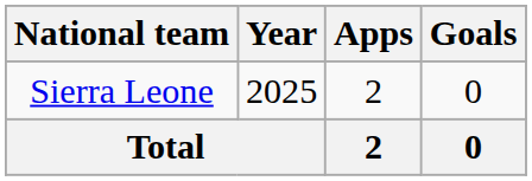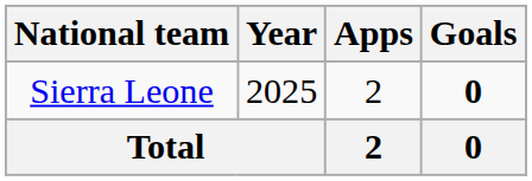Sierra Leone | Goals: normal -> bold
